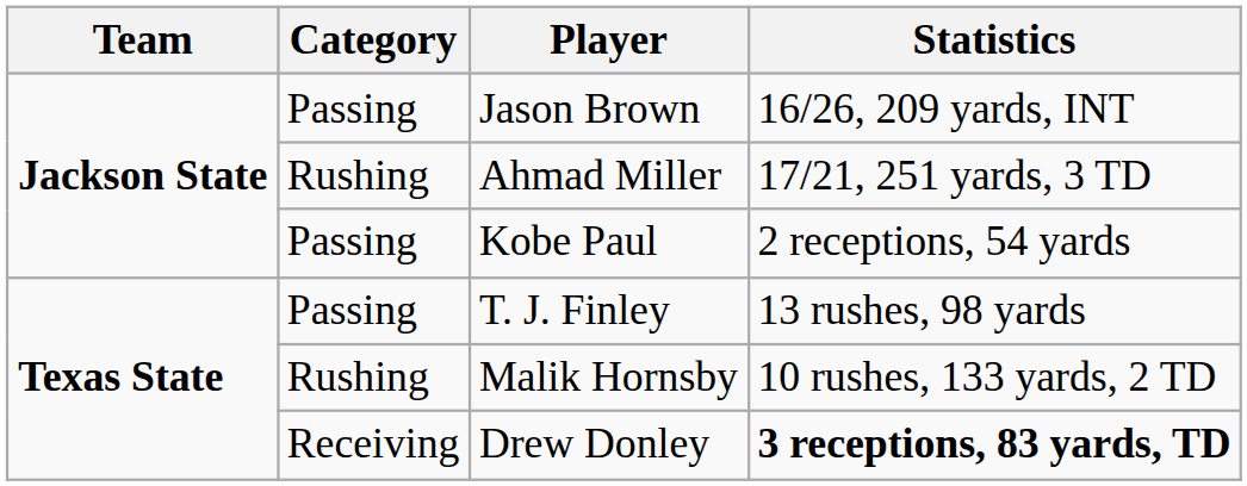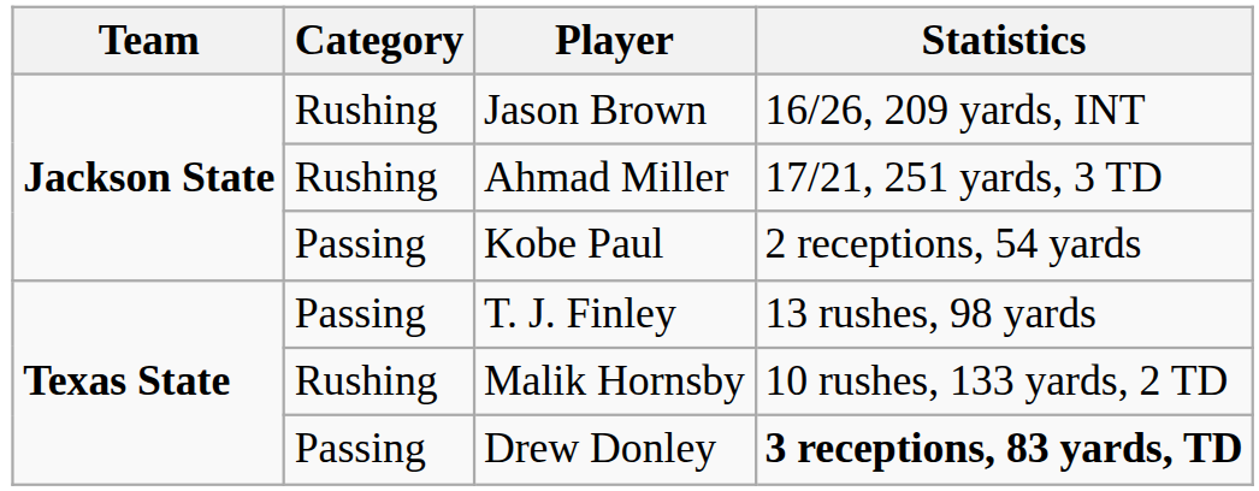Jason Brown | Category: Passing -> Rushing
Drew Donley | Category: Receiving -> Passing
